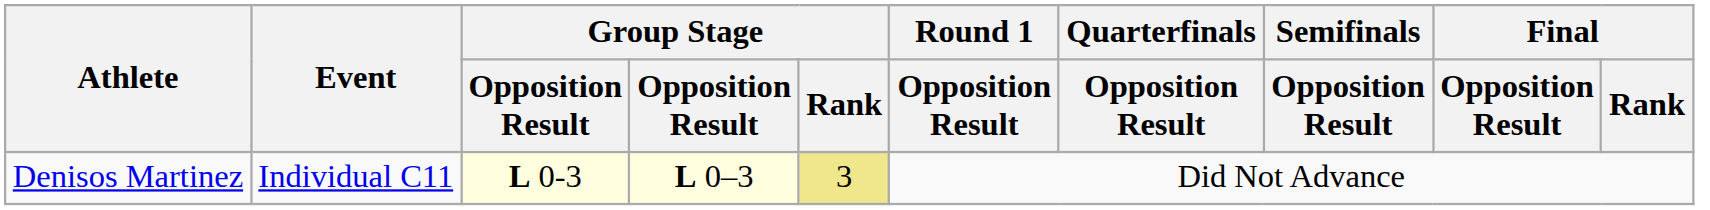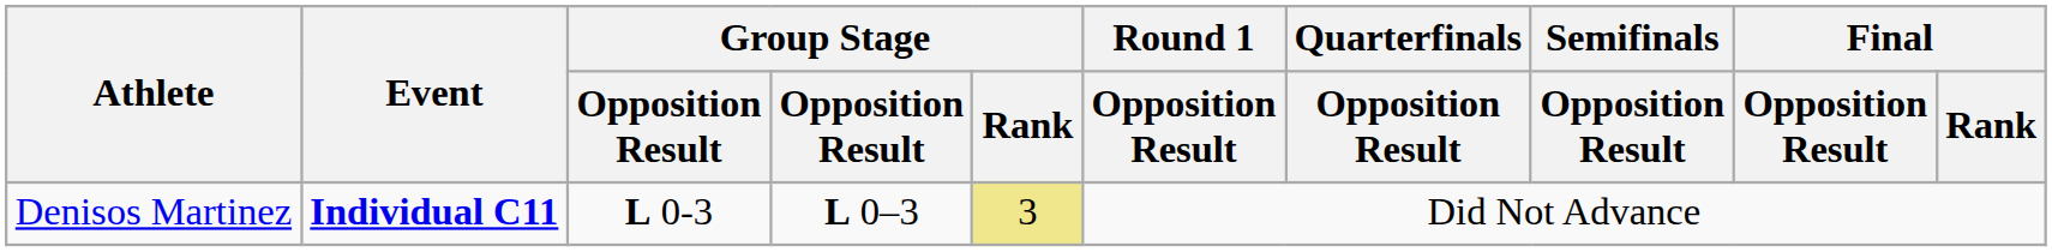Denisos Martinez | Event: normal -> bold
Denisos Martinez | column 3: lightyellow background -> no background
Denisos Martinez | column 4: lightyellow background -> no background
